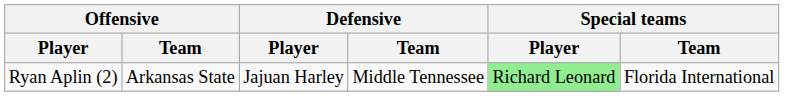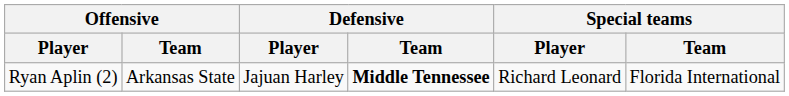Ryan Aplin (2) | Defensive / Team: normal -> bold
Ryan Aplin (2) | Special teams / Player: lightgreen background -> no background
